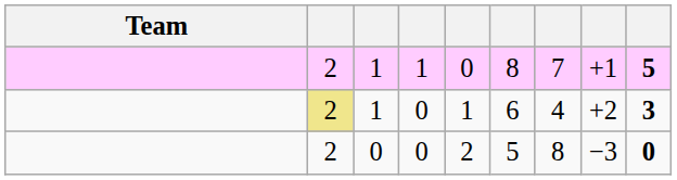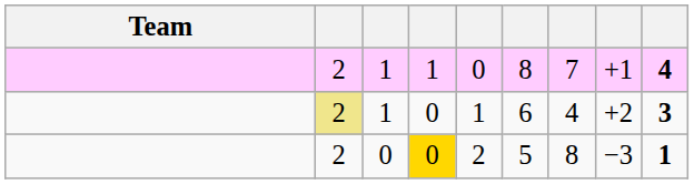row 2 | column 9: 5 -> 4
row 4 | column 4: no background -> gold background
row 4 | column 9: 0 -> 1
